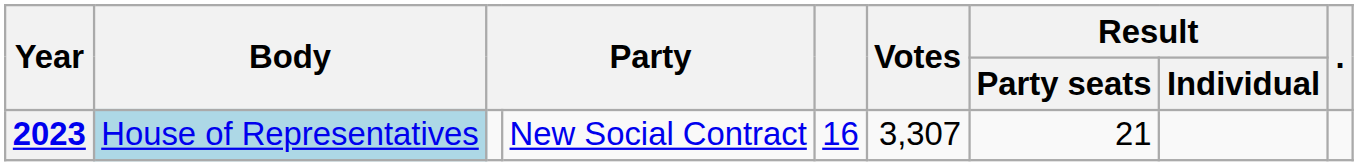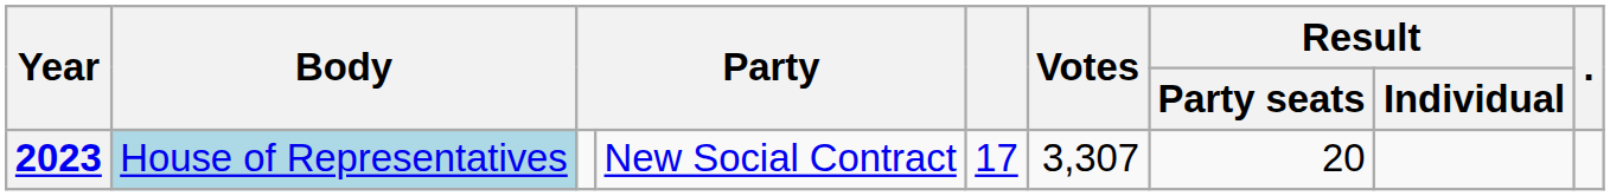2023 | column 5: 16 -> 17
2023 | Result / Party seats: 21 -> 20
